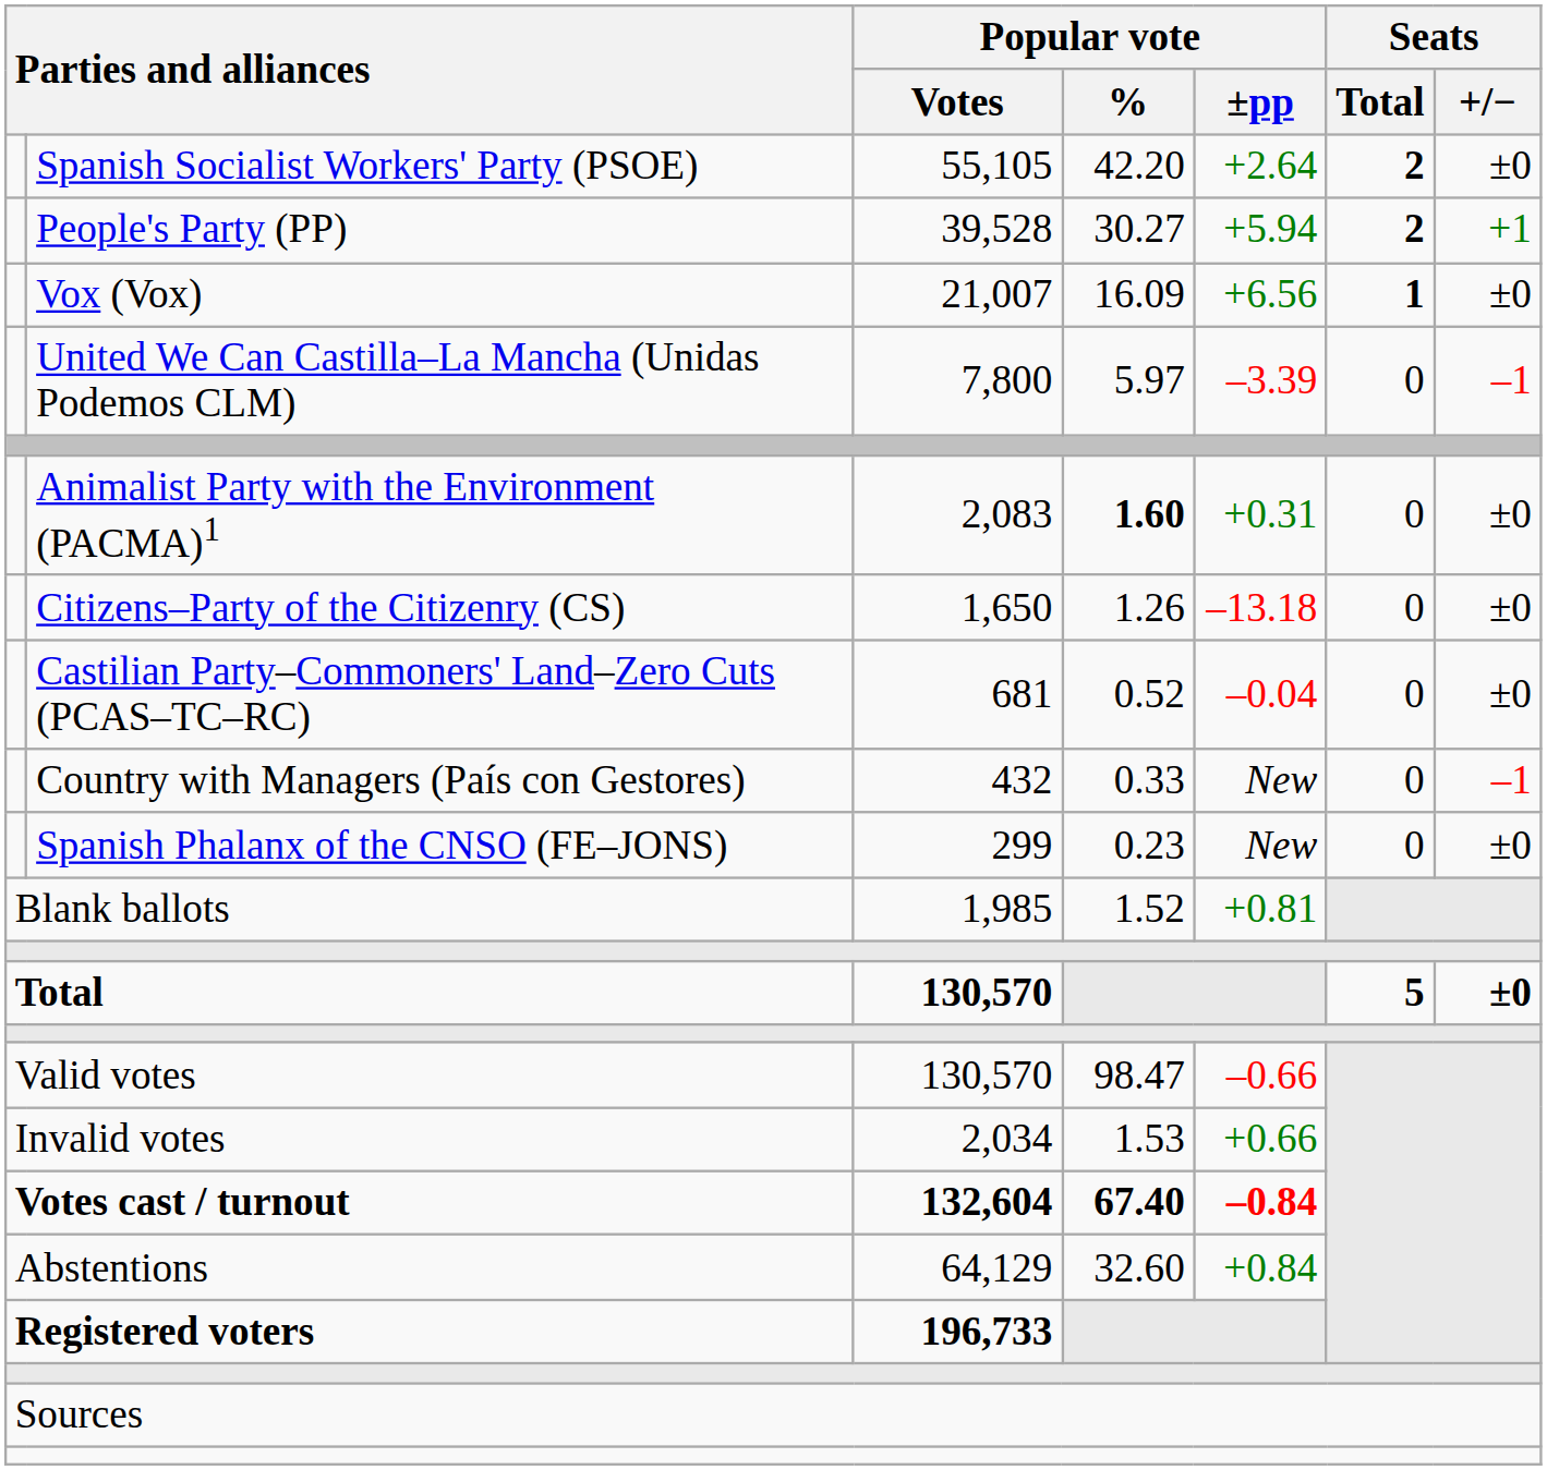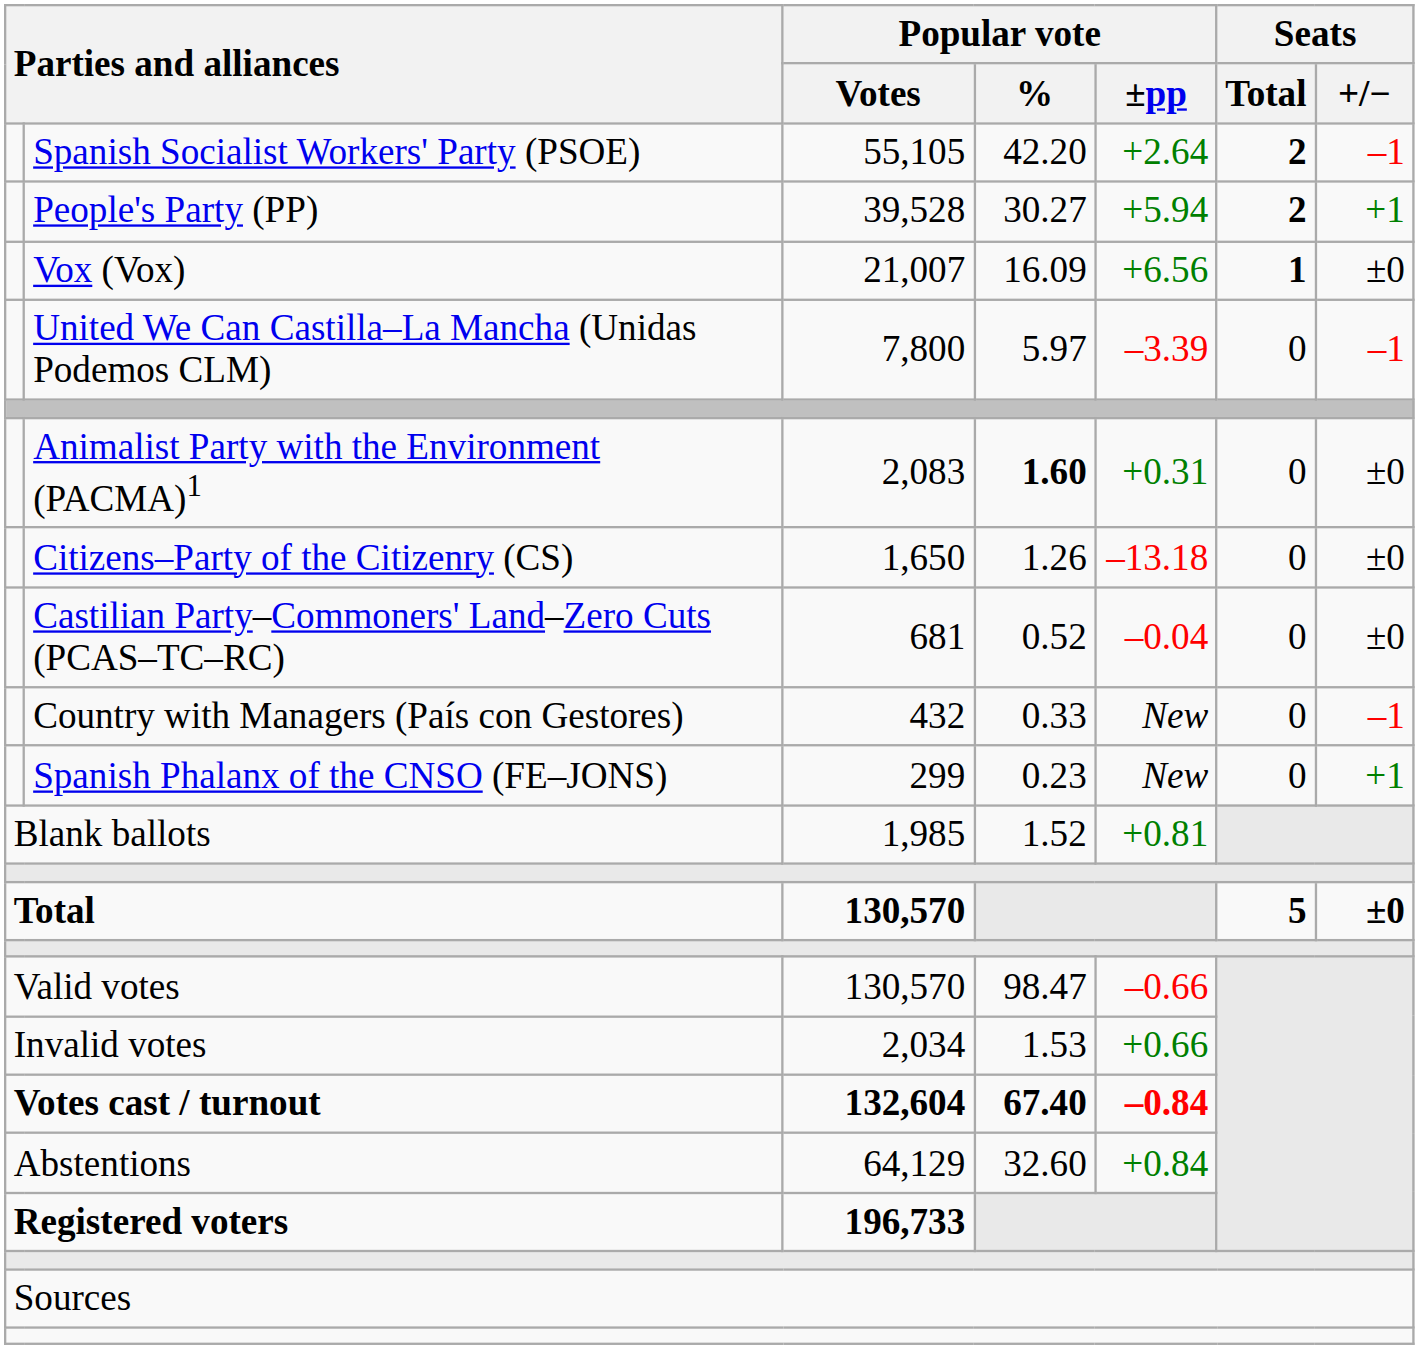Spanish Socialist Workers' Party (PSOE) | Seats / +/−: ±0 -> –1
Spanish Phalanx of the CNSO (FE–JONS) | Seats / +/−: ±0 -> +1
